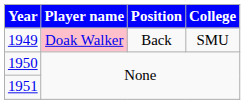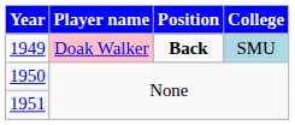1949 | Position: normal -> bold
1949 | College: no background -> lightblue background
